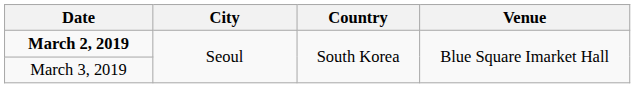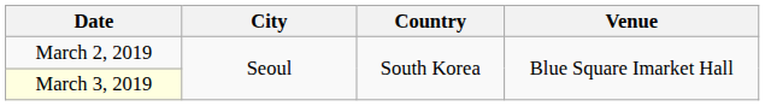March 2, 2019 | Date: bold -> normal
March 3, 2019 | Date: no background -> lightyellow background
